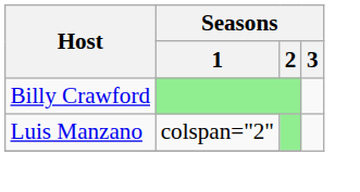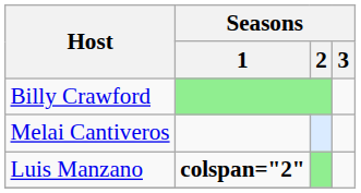+ row: Melai Cantiveros
Luis Manzano | Seasons / 1: normal -> bold
